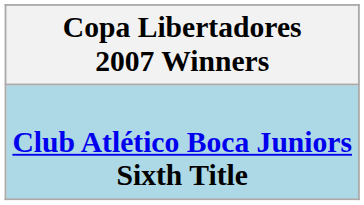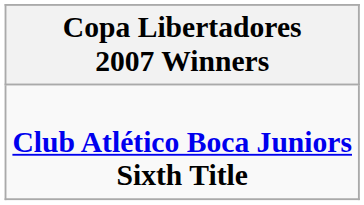row 2 | column 1: lightblue background -> no background
